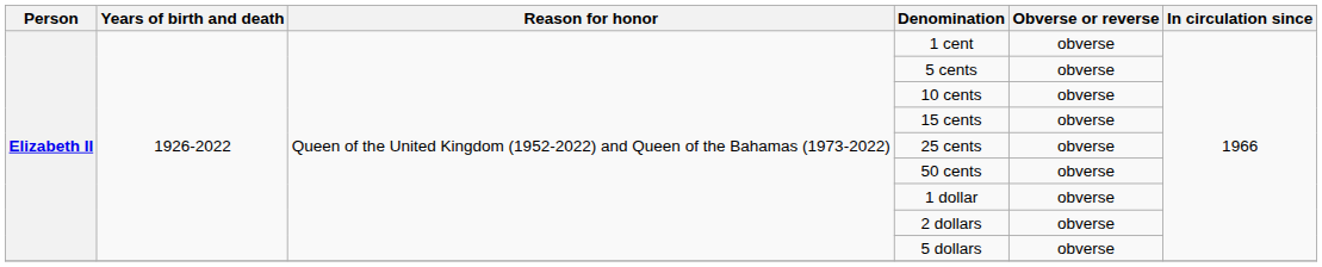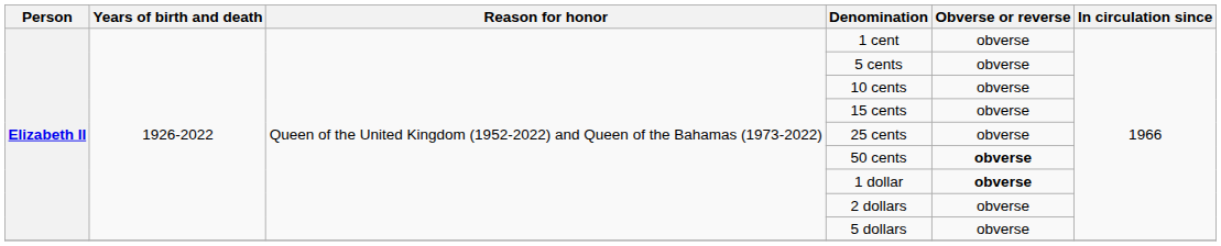50 cents | Obverse or reverse: normal -> bold
1 dollar | Obverse or reverse: normal -> bold
